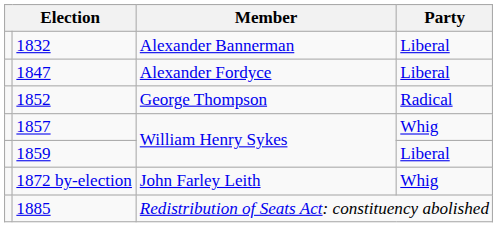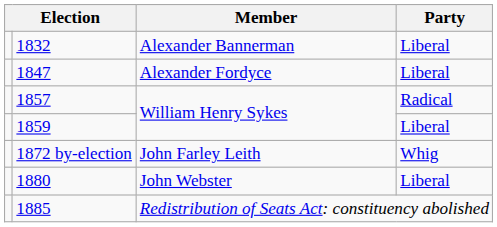- row: 1852 | George Thompson | Radical
1857 | Party: Whig -> Radical
+ row: 1880 | John Webster | Liberal
